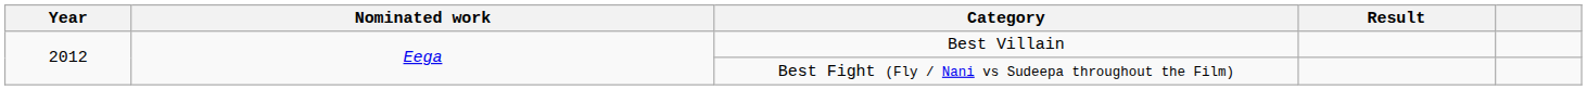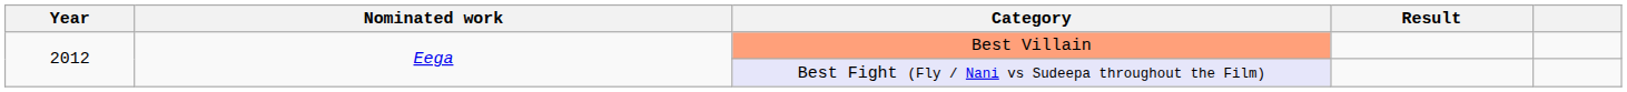Best Villain | Category: no background -> lightsalmon background
Best Fight (Fly / Nani vs Sudeepa throughout the Film) | Category: no background -> lavender background
